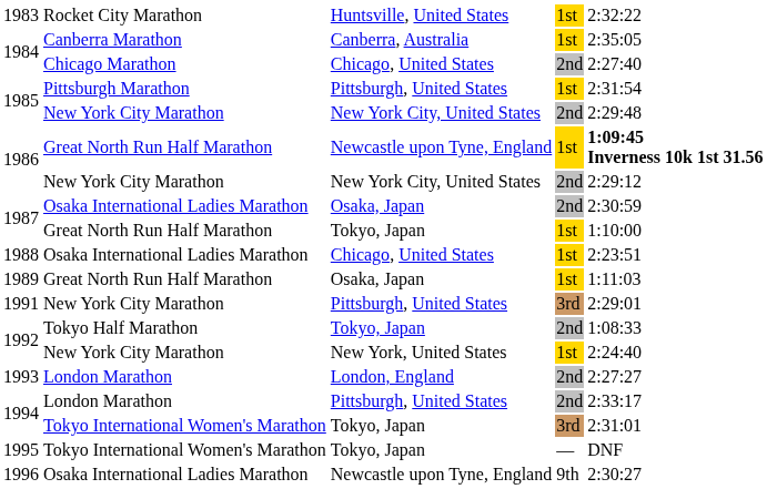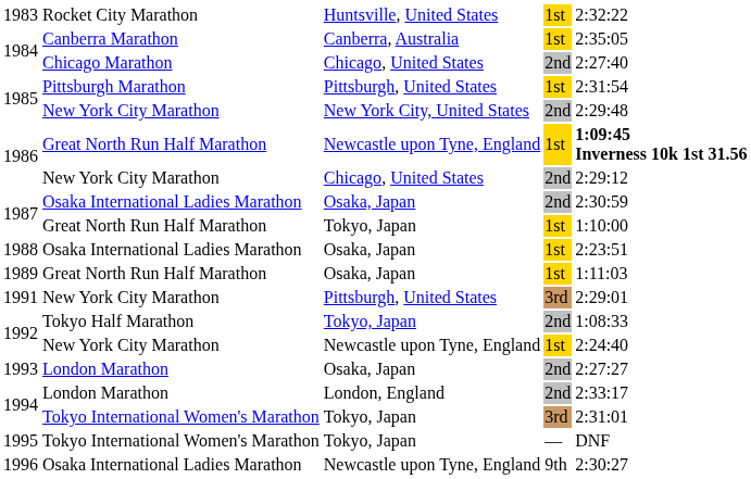1986 / New York City Marathon | column 3: New York City, United States -> Chicago, United States
1988 | column 3: Chicago, United States -> Osaka, Japan
1992 / New York City Marathon | column 3: New York, United States -> Newcastle upon Tyne, England
1993 | column 3: London, England -> Osaka, Japan
1994 / London Marathon | column 3: Pittsburgh, United States -> London, England
